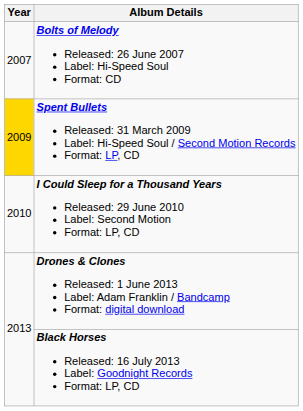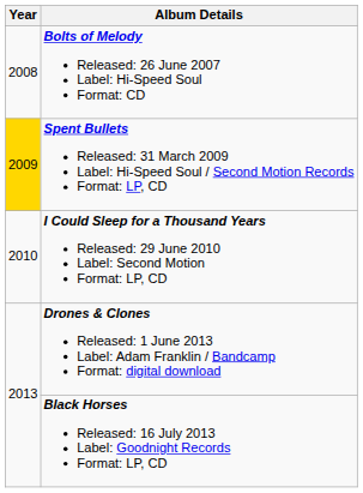row 2 | Year: 2007 -> 2008
